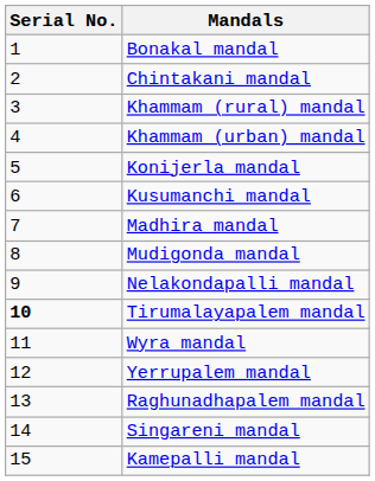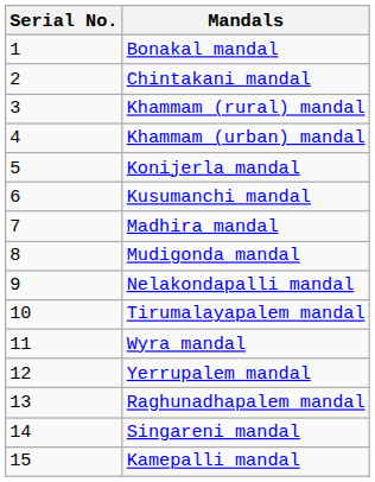Tirumalayapalem mandal | Serial No.: bold -> normal
